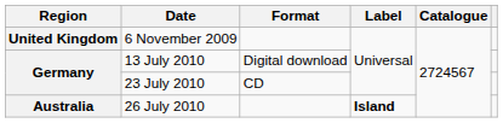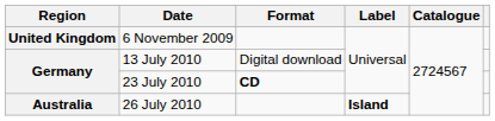23 July 2010 | Format: normal -> bold
